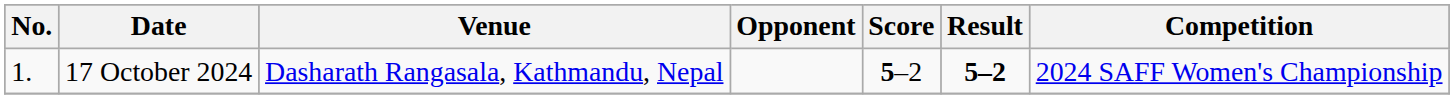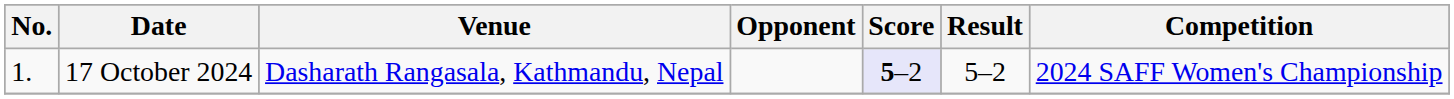17 October 2024 | Score: no background -> lavender background
17 October 2024 | Result: bold -> normal
